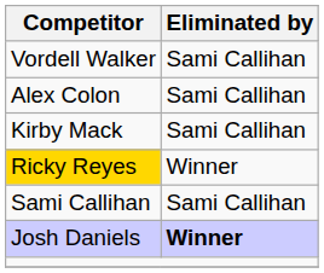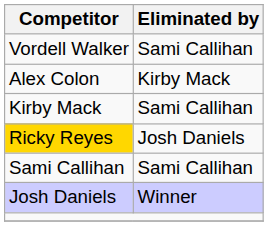row 3 | Eliminated by: Sami Callihan -> Kirby Mack
row 5 | Eliminated by: Winner -> Josh Daniels
row 7 | Eliminated by: bold -> normal
